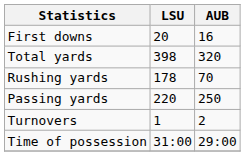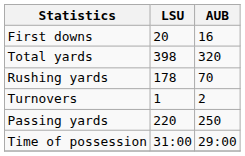rows swapped: Passing yards <-> Turnovers
